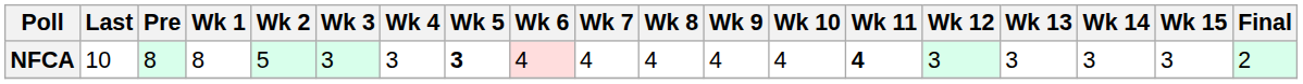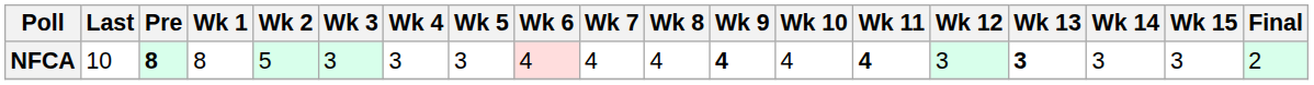NFCA | Pre: normal -> bold
NFCA | Wk 5: bold -> normal
NFCA | Wk 9: normal -> bold
NFCA | Wk 13: normal -> bold
